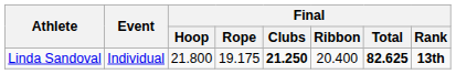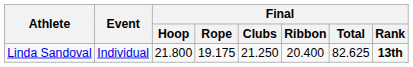Linda Sandoval | Final / Clubs: bold -> normal
Linda Sandoval | Final / Total: bold -> normal
